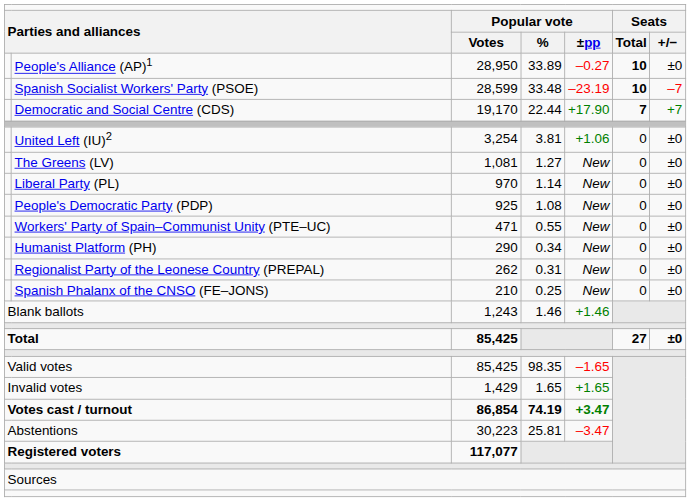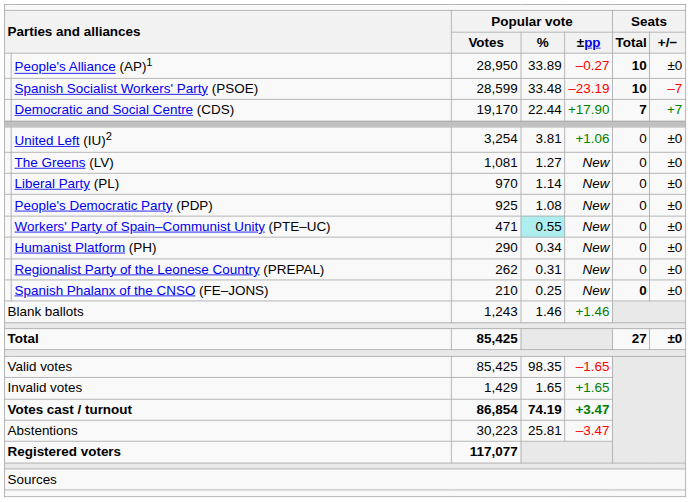Workers' Party of Spain–Communist Unity (PTE–UC) | column 4: no background -> paleturquoise background
Spanish Phalanx of the CNSO (FE–JONS) | column 6: normal -> bold
